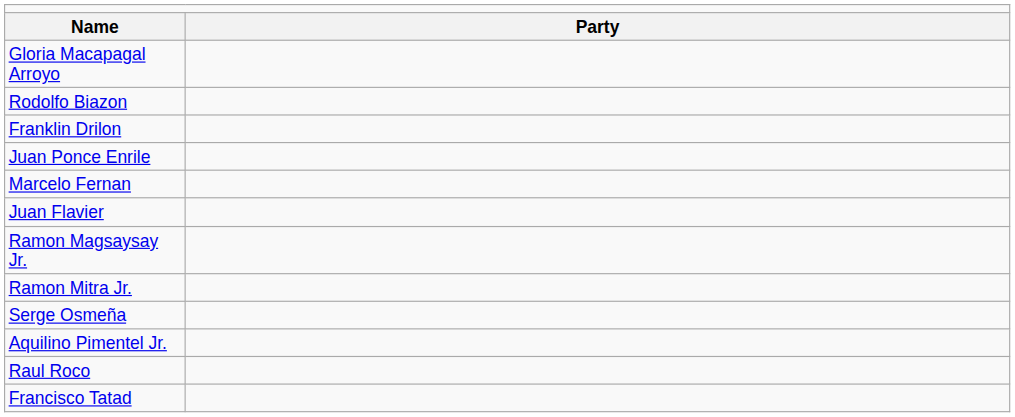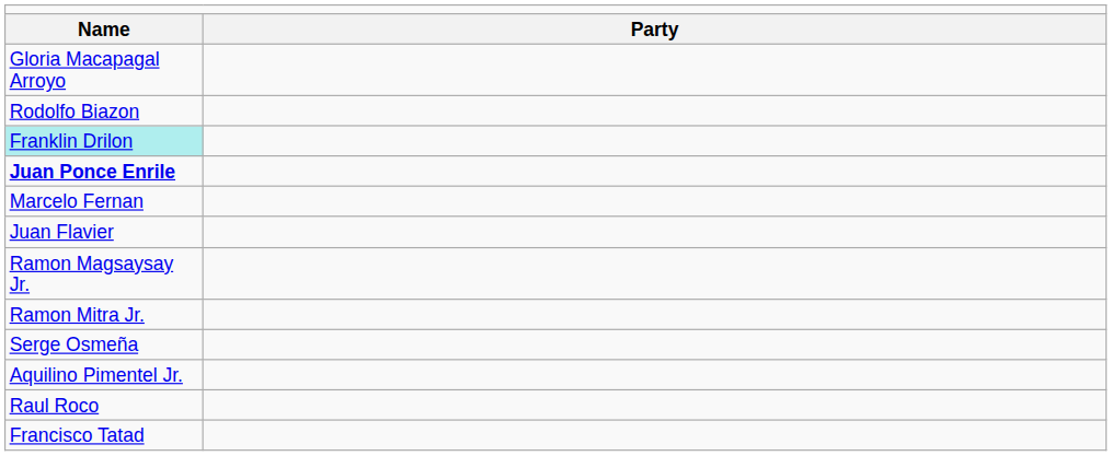Franklin Drilon | column 1: no background -> paleturquoise background
Juan Ponce Enrile | column 1: normal -> bold
